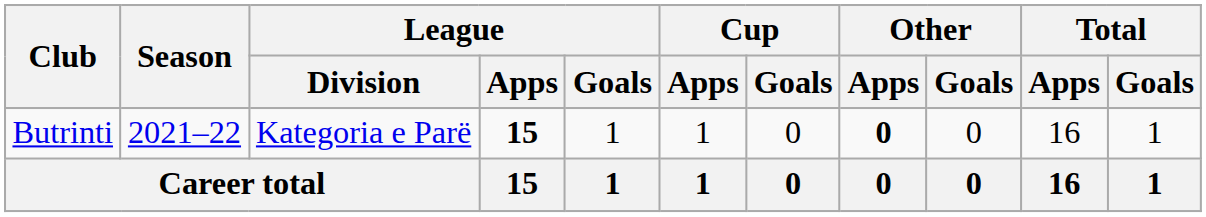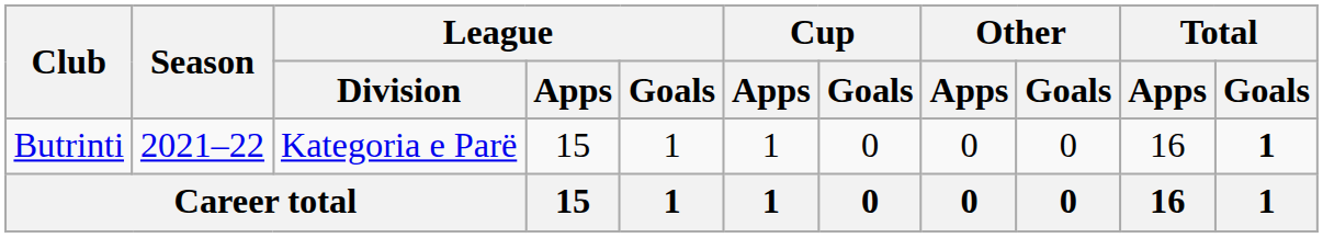Butrinti | League / Apps: bold -> normal
Butrinti | Other / Apps: bold -> normal
Butrinti | Total / Goals: normal -> bold
